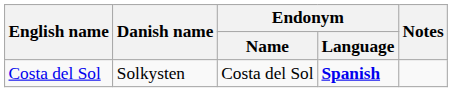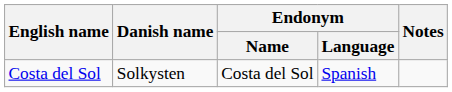row 3 | Endonym / Language: bold -> normal
